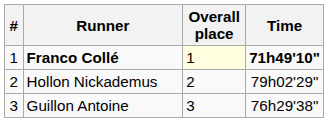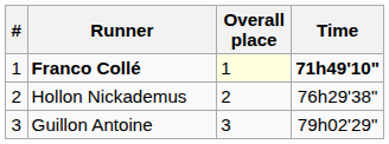Hollon Nickademus | Time: 79h02'29" -> 76h29'38"
Guillon Antoine | Time: 76h29'38" -> 79h02'29"
